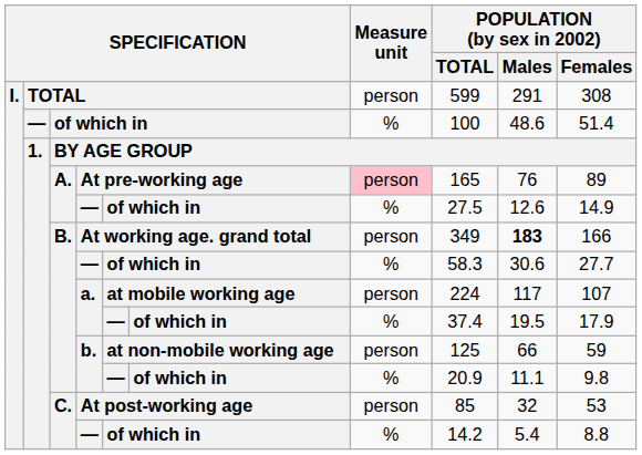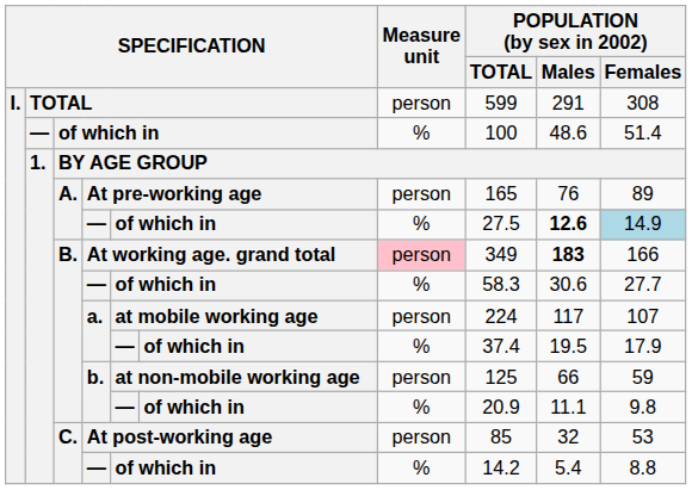At pre-working age | Measure unit: pink background -> no background
A. / — | POPULATION (by sex in 2002) / Males: normal -> bold
A. / — | POPULATION (by sex in 2002) / Females: no background -> lightblue background
At working age. grand total | Measure unit: no background -> pink background
